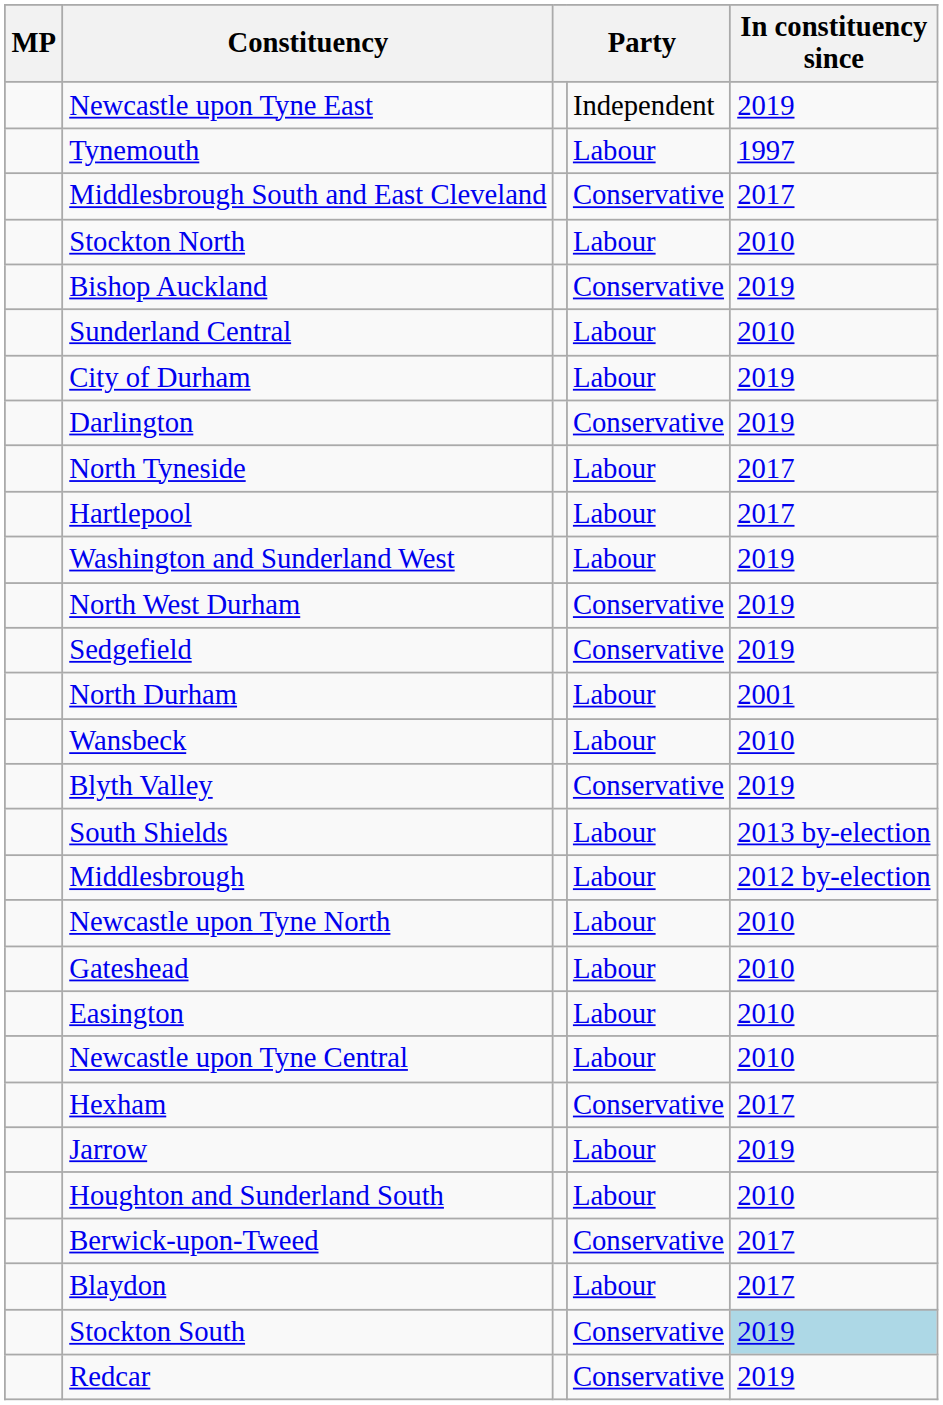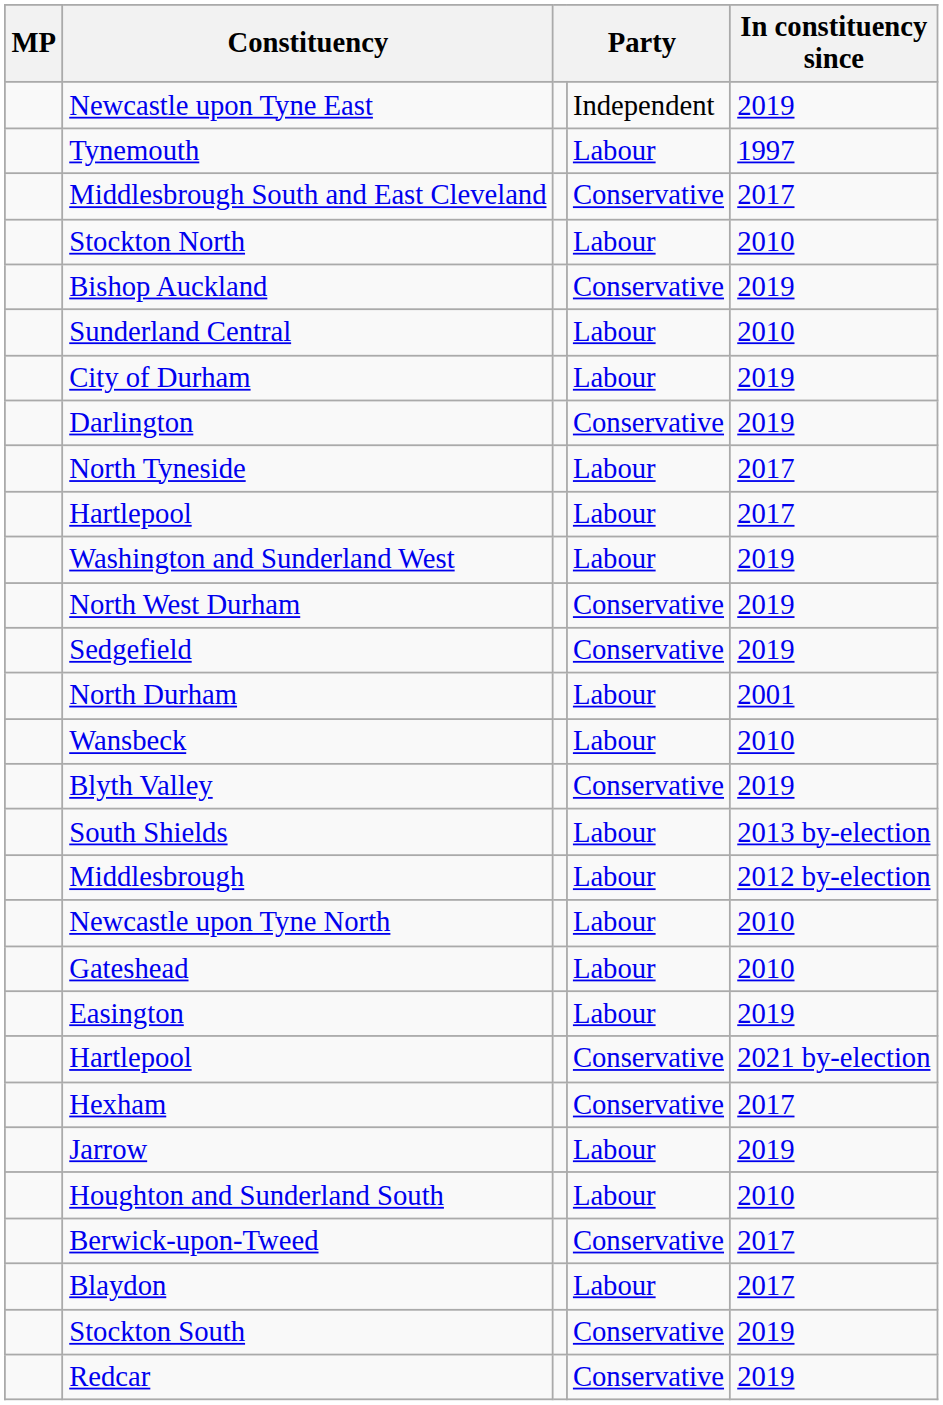Easington | In constituency since: 2010 -> 2019
+ row: Hartlepool | Conservative | 2021 by-election
- row: Newcastle upon Tyne Central | Labour | 2010
Stockton South | In constituency since: lightblue background -> no background
